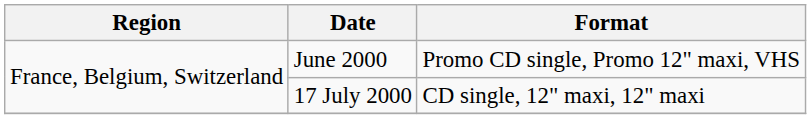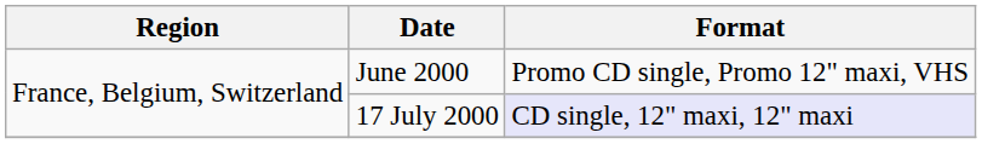17 July 2000 | Format: no background -> lavender background
